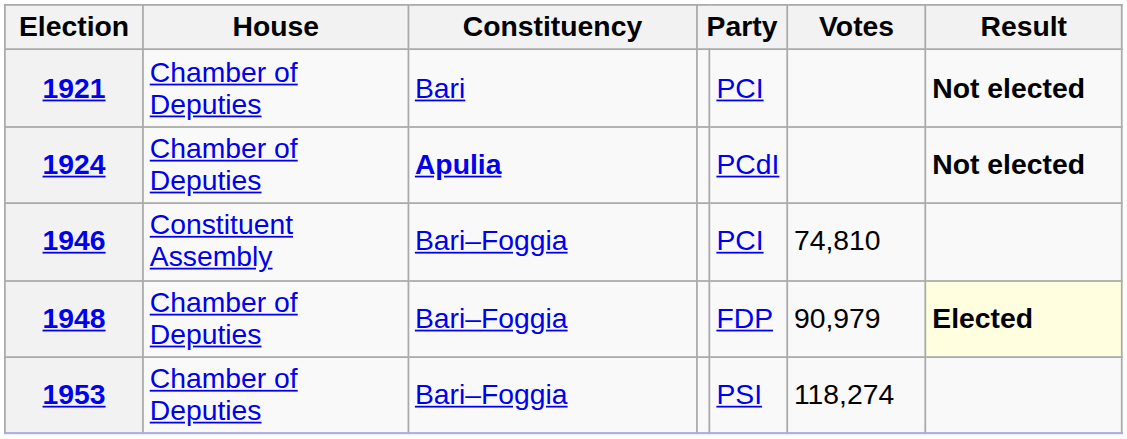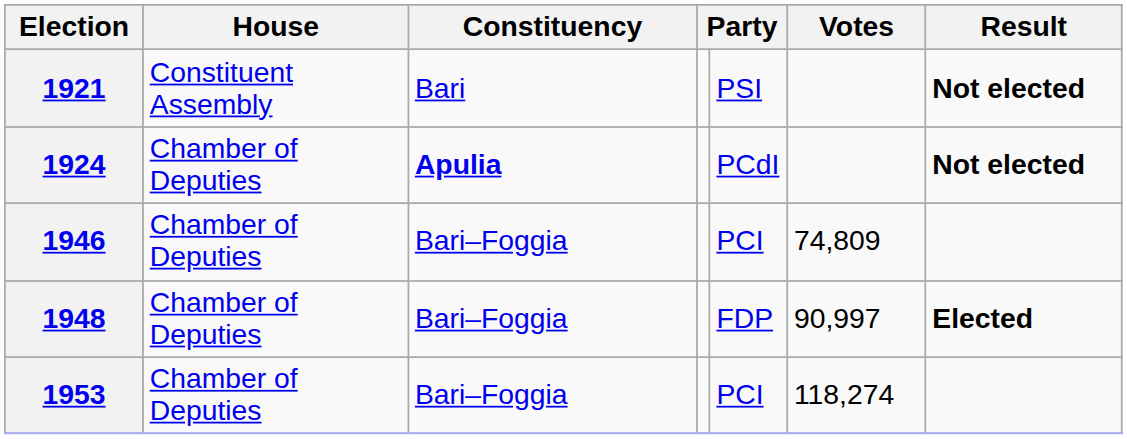1921 | House: Chamber of Deputies -> Constituent Assembly
1921 | column 5: PCI -> PSI
1946 | House: Constituent Assembly -> Chamber of Deputies
1946 | Votes: 74,810 -> 74,809
1948 | Votes: 90,979 -> 90,997
1948 | Result: lightyellow background -> no background
1953 | column 5: PSI -> PCI
